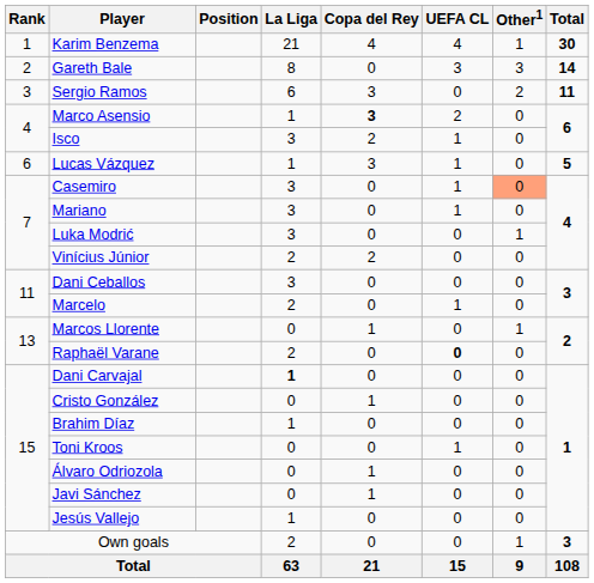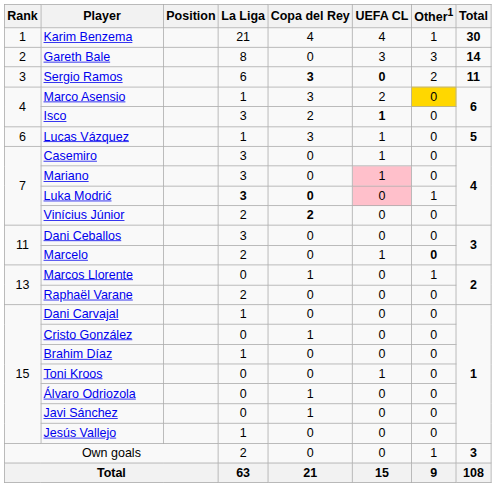Sergio Ramos | Copa del Rey: normal -> bold
Sergio Ramos | UEFA CL: normal -> bold
Marco Asensio | Copa del Rey: bold -> normal
Marco Asensio | Other1: no background -> gold background
Isco | UEFA CL: normal -> bold
Casemiro | Other1: lightsalmon background -> no background
Mariano | UEFA CL: no background -> pink background
Luka Modrić | La Liga: normal -> bold
Luka Modrić | Copa del Rey: normal -> bold
Luka Modrić | UEFA CL: no background -> pink background
Vinícius Júnior | Copa del Rey: normal -> bold
Marcelo | Other1: normal -> bold
Raphaël Varane | UEFA CL: bold -> normal
Dani Carvajal | La Liga: bold -> normal
